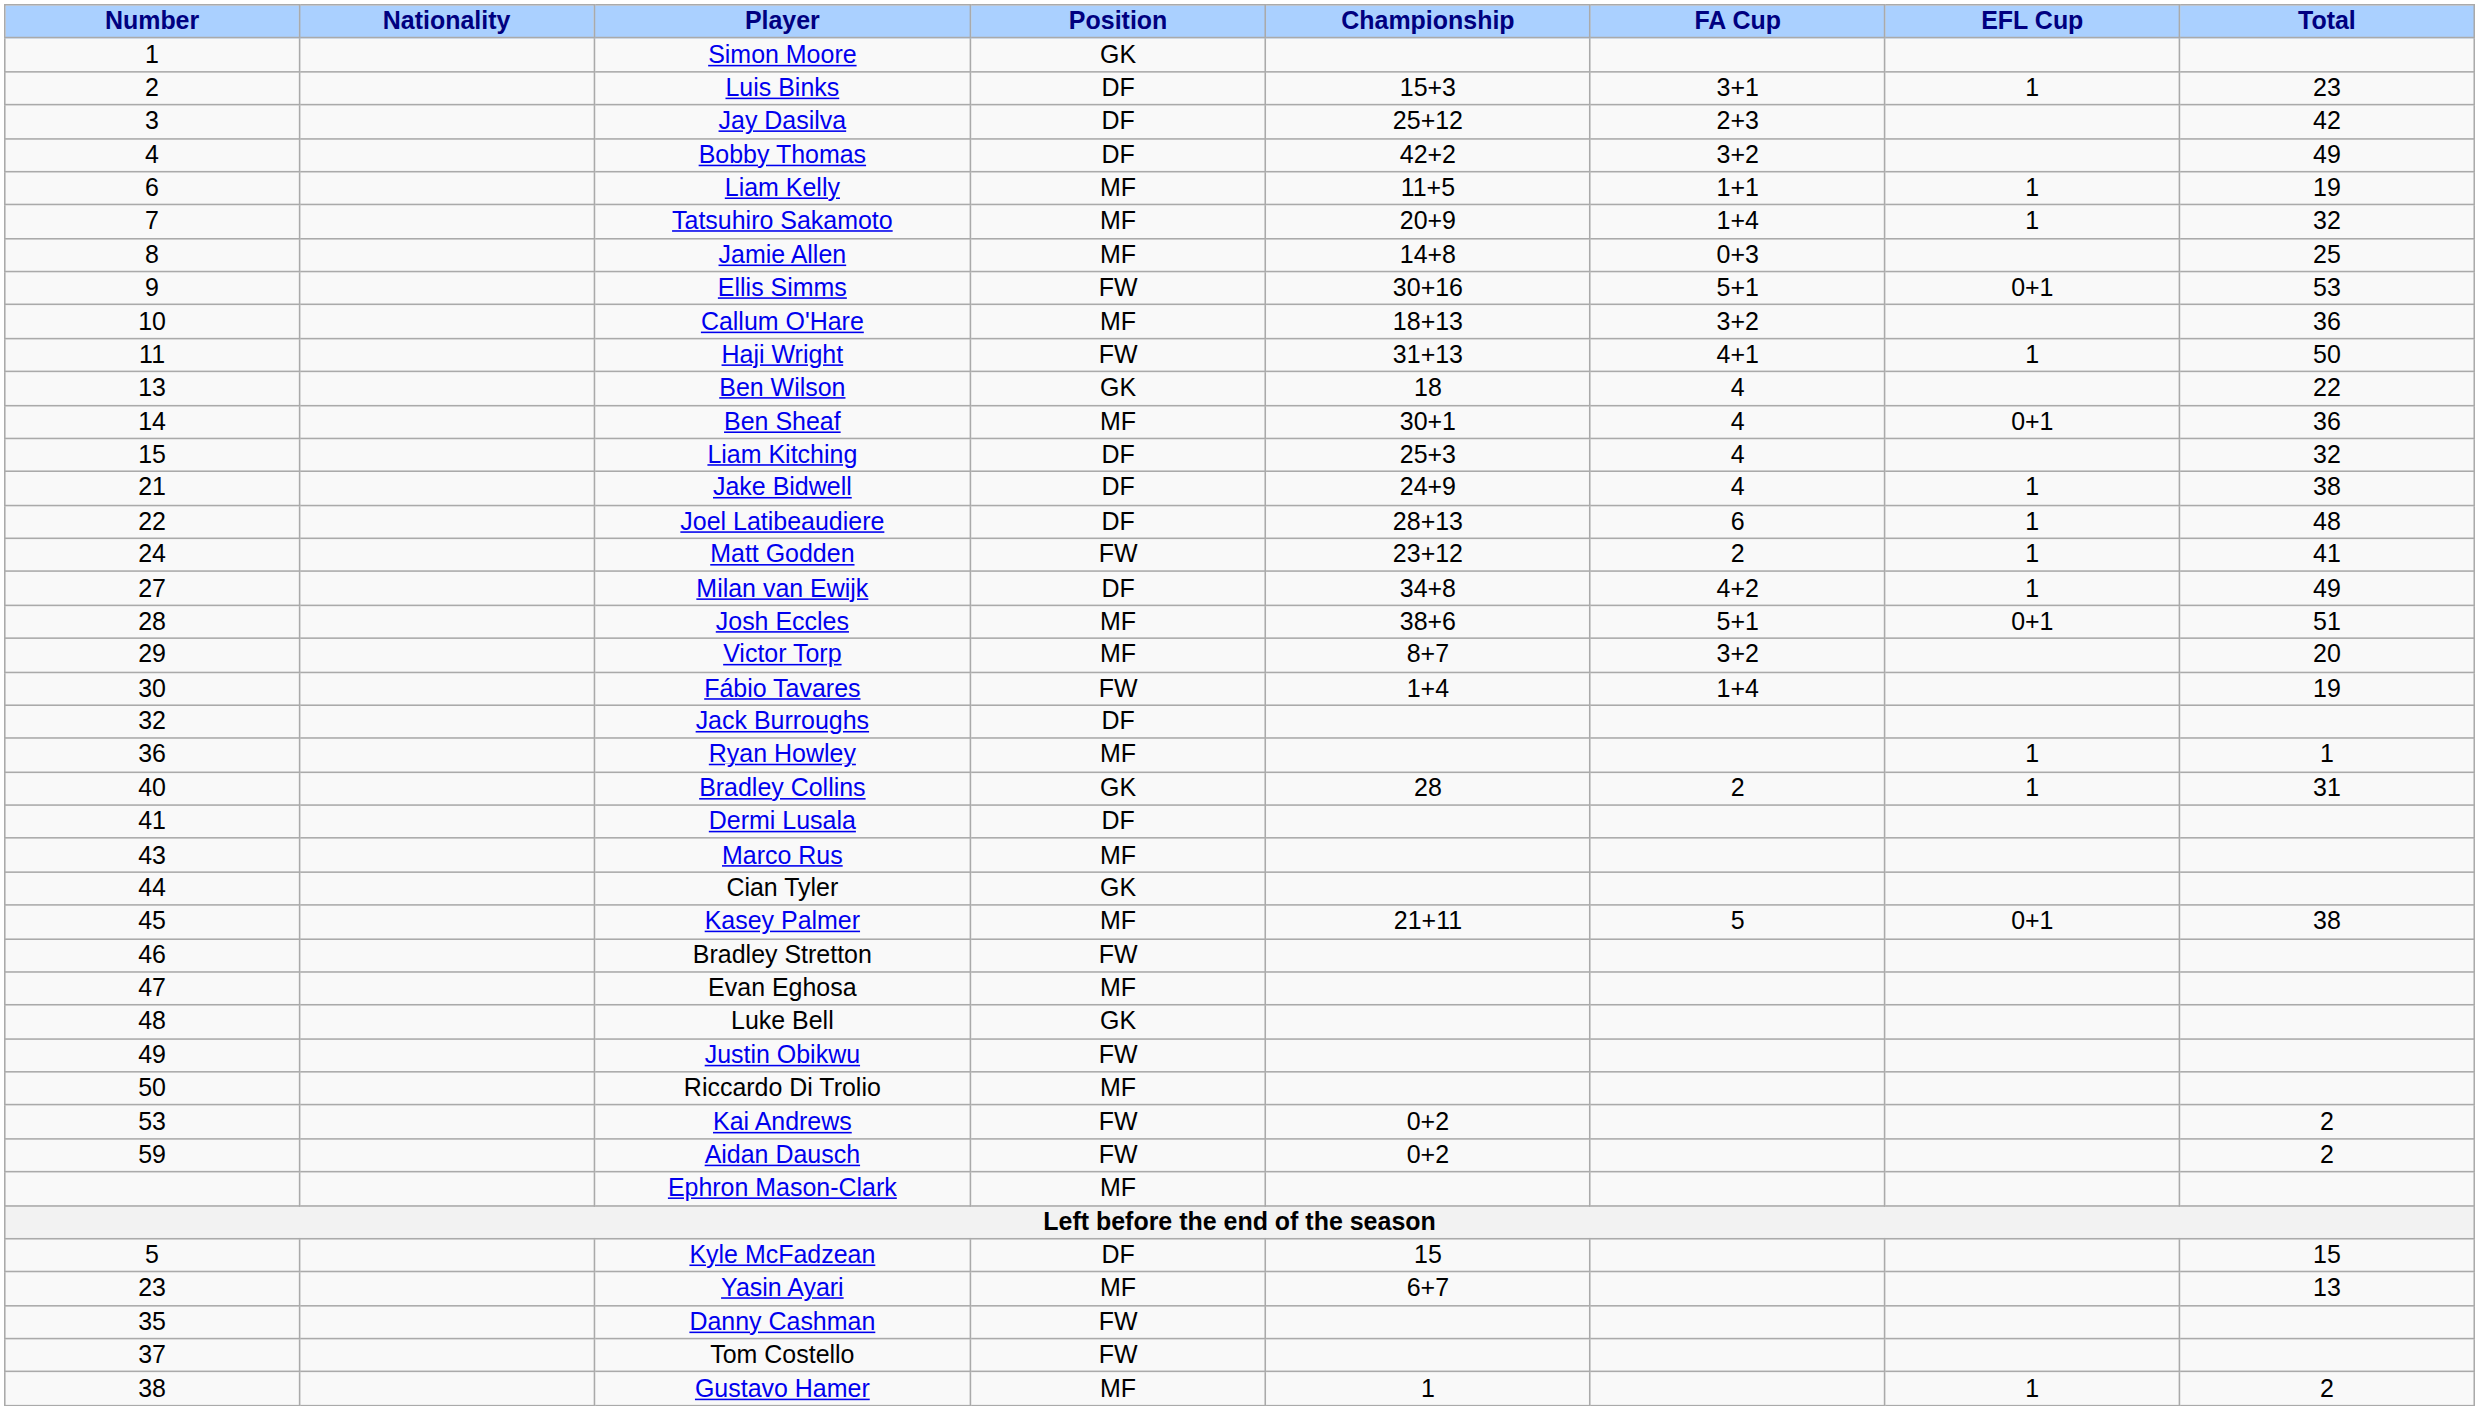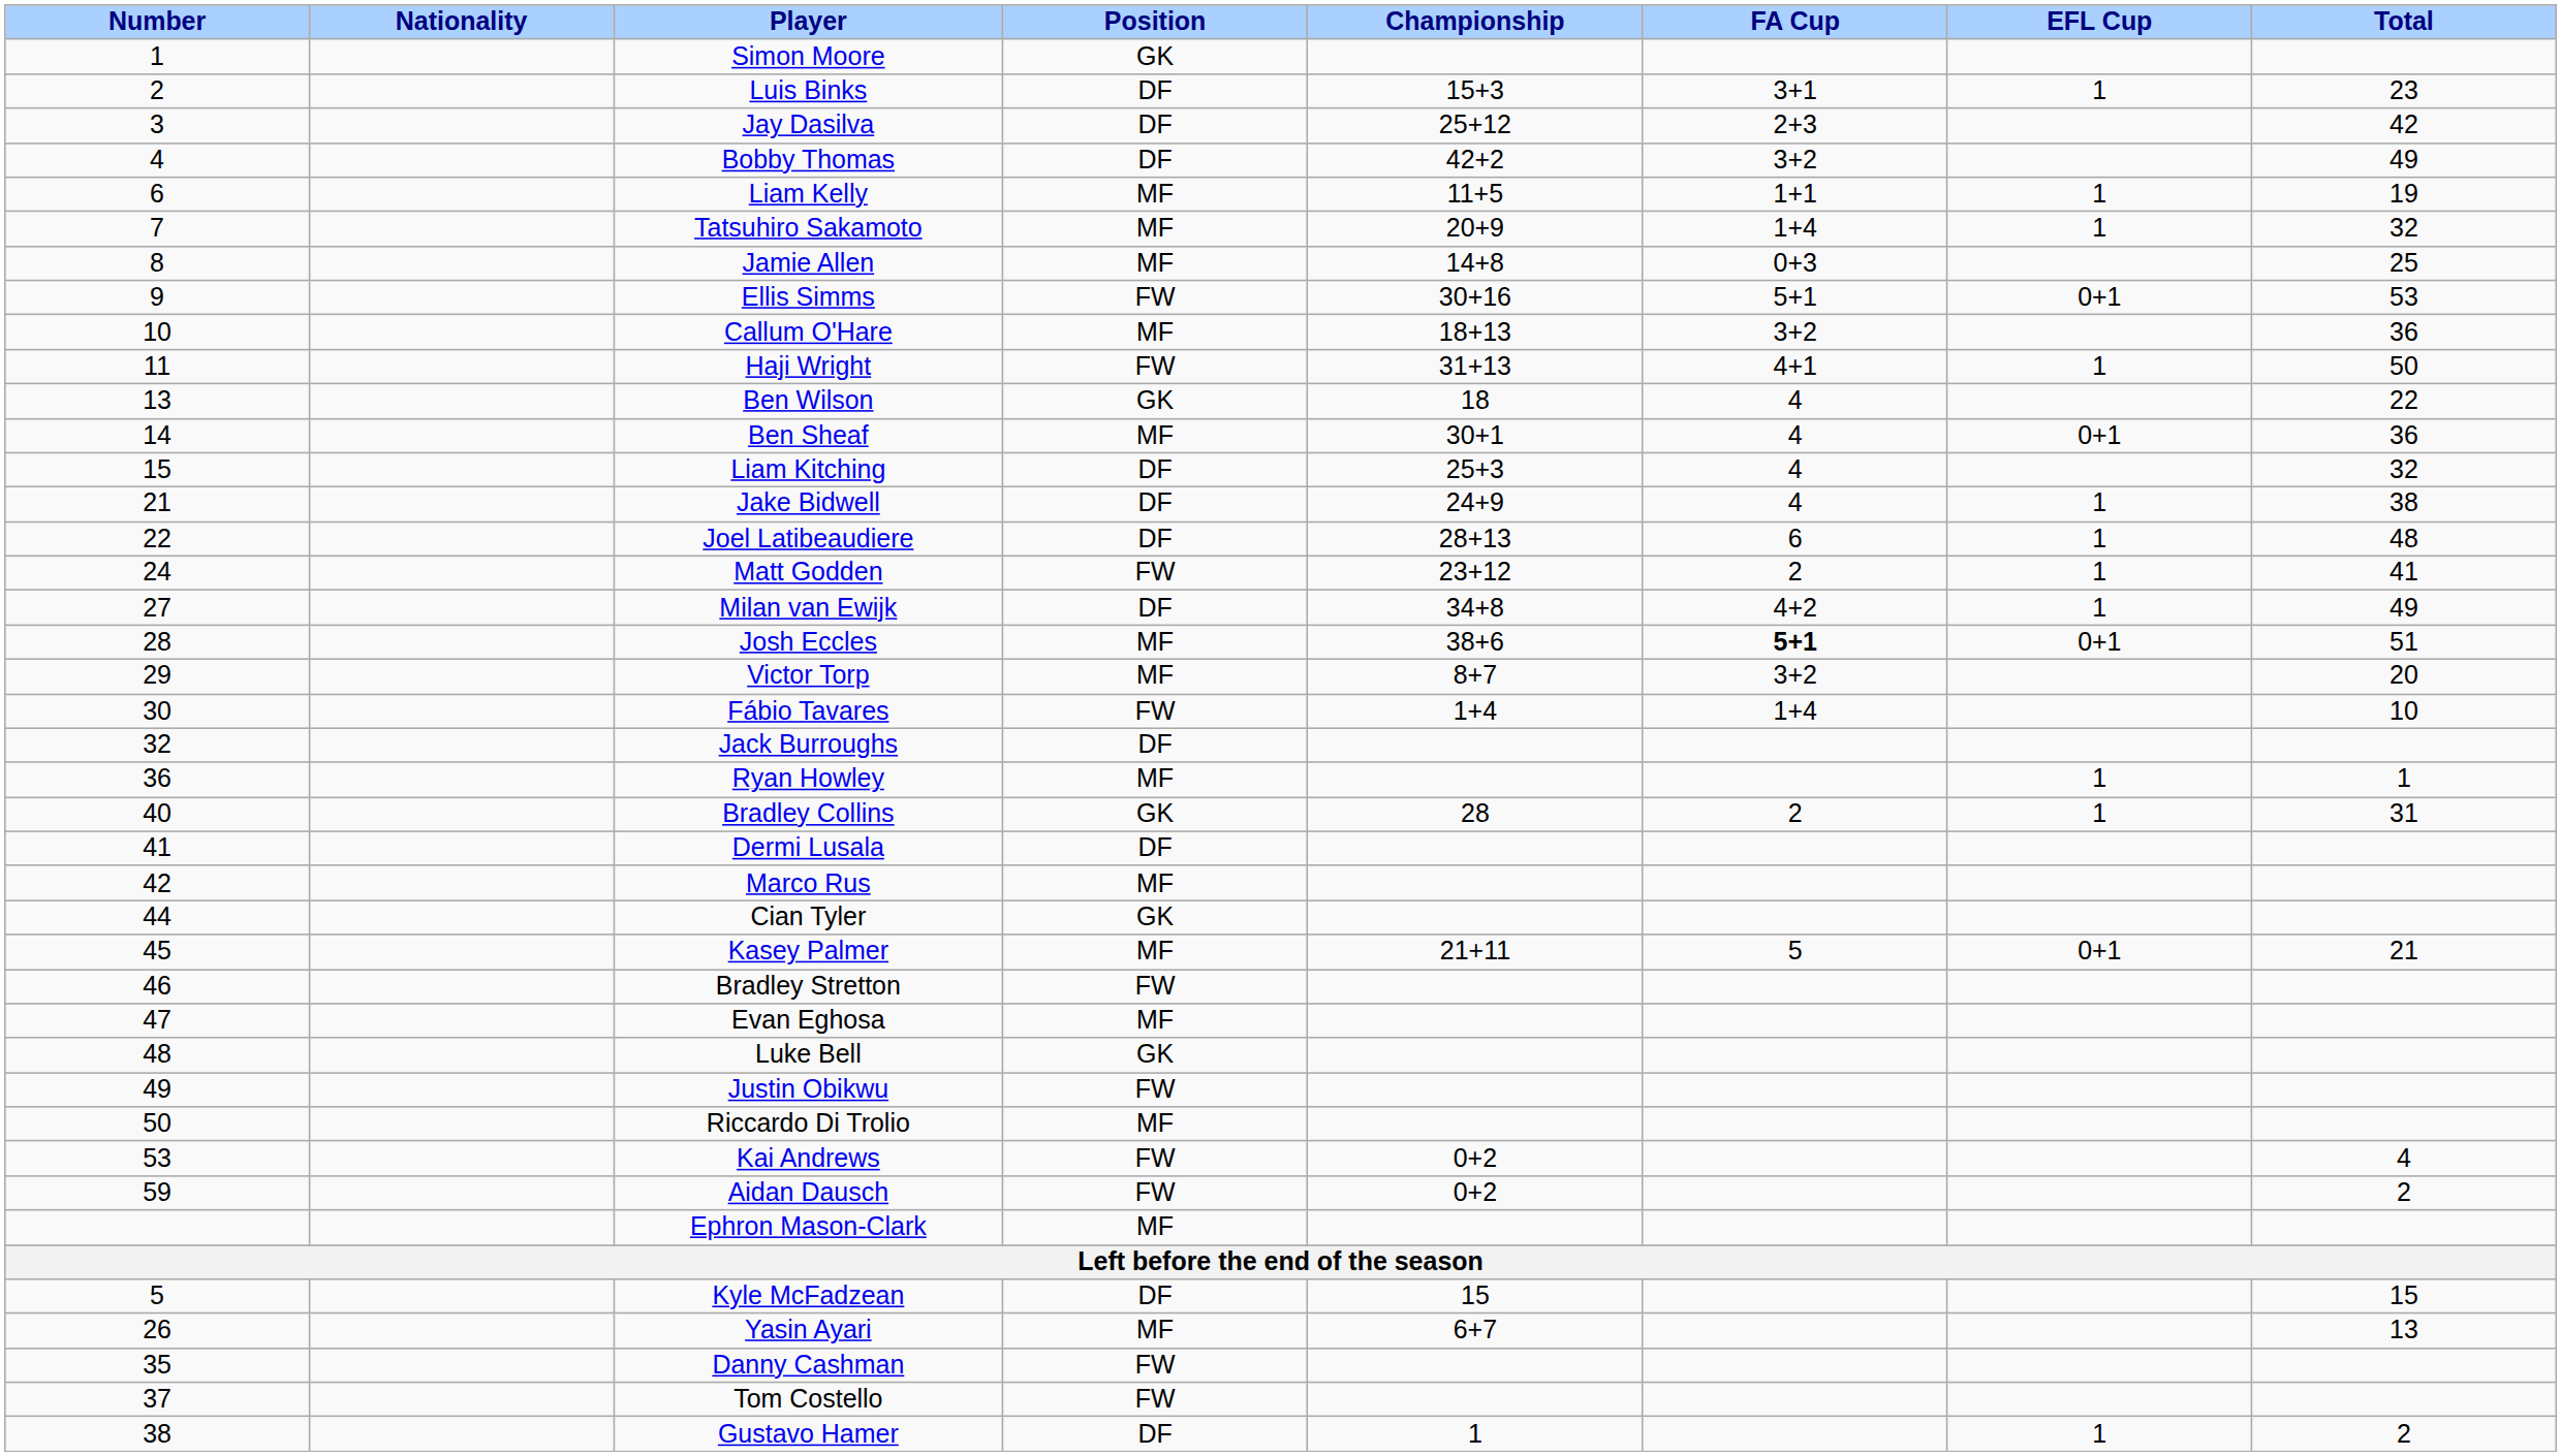Josh Eccles | FA Cup: normal -> bold
Fábio Tavares | Total: 19 -> 10
Marco Rus | Number: 43 -> 42
Kasey Palmer | Total: 38 -> 21
Kai Andrews | Total: 2 -> 4
Yasin Ayari | Number: 23 -> 26
Gustavo Hamer | Position: MF -> DF
